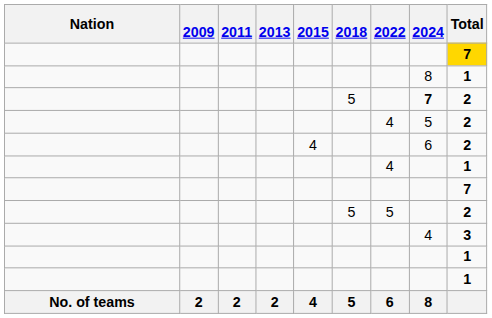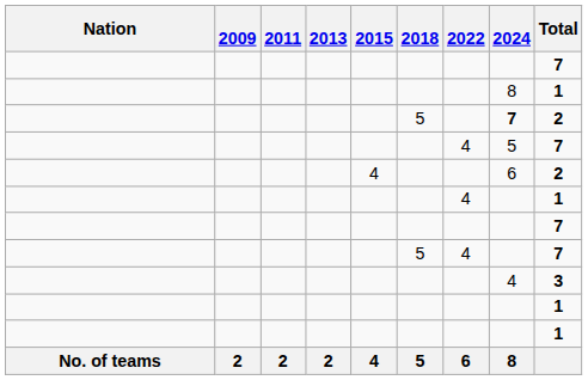row 2 | Total: gold background -> no background
row 5 | Total: 2 -> 7
row 9 | 2022: 5 -> 4
row 9 | Total: 2 -> 7
